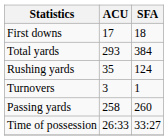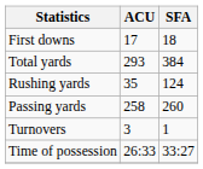rows swapped: Passing yards <-> Turnovers
